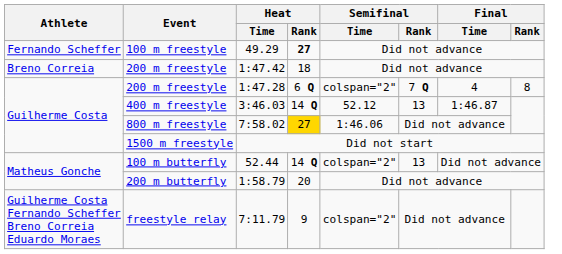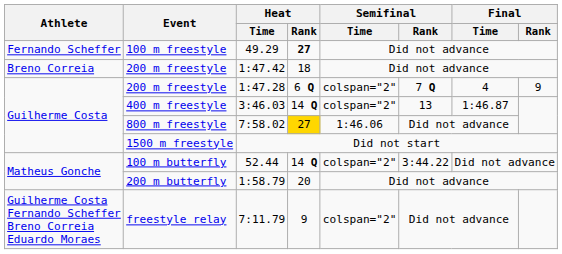1:47.28 | Final / Rank: 8 -> 9
3:46.03 | Semifinal / Time: 52.12 -> colspan="2"
52.44 | Semifinal / Rank: 13 -> 3:44.22
